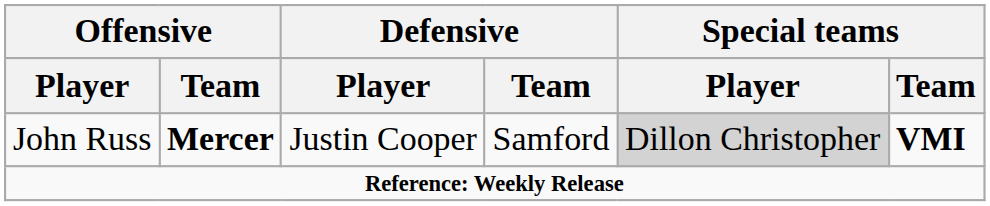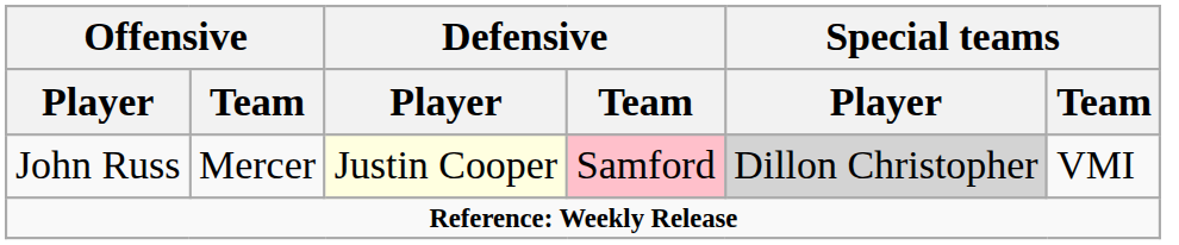John Russ | Offensive / Team: bold -> normal
John Russ | Defensive / Player: no background -> lightyellow background
John Russ | Defensive / Team: no background -> pink background
John Russ | Special teams / Team: bold -> normal
